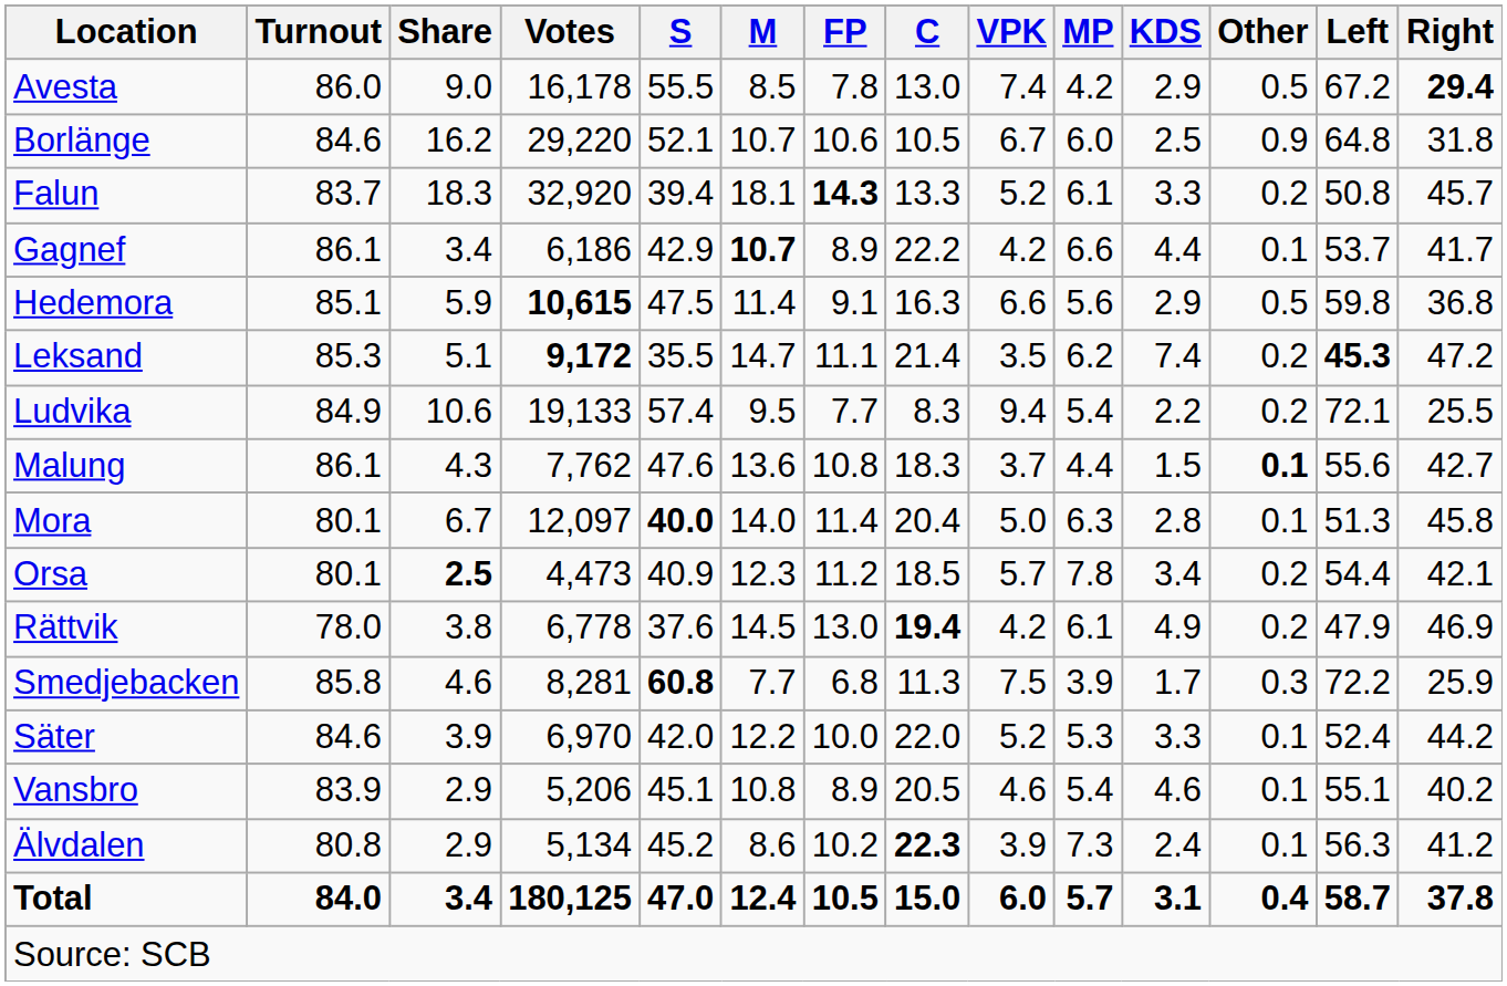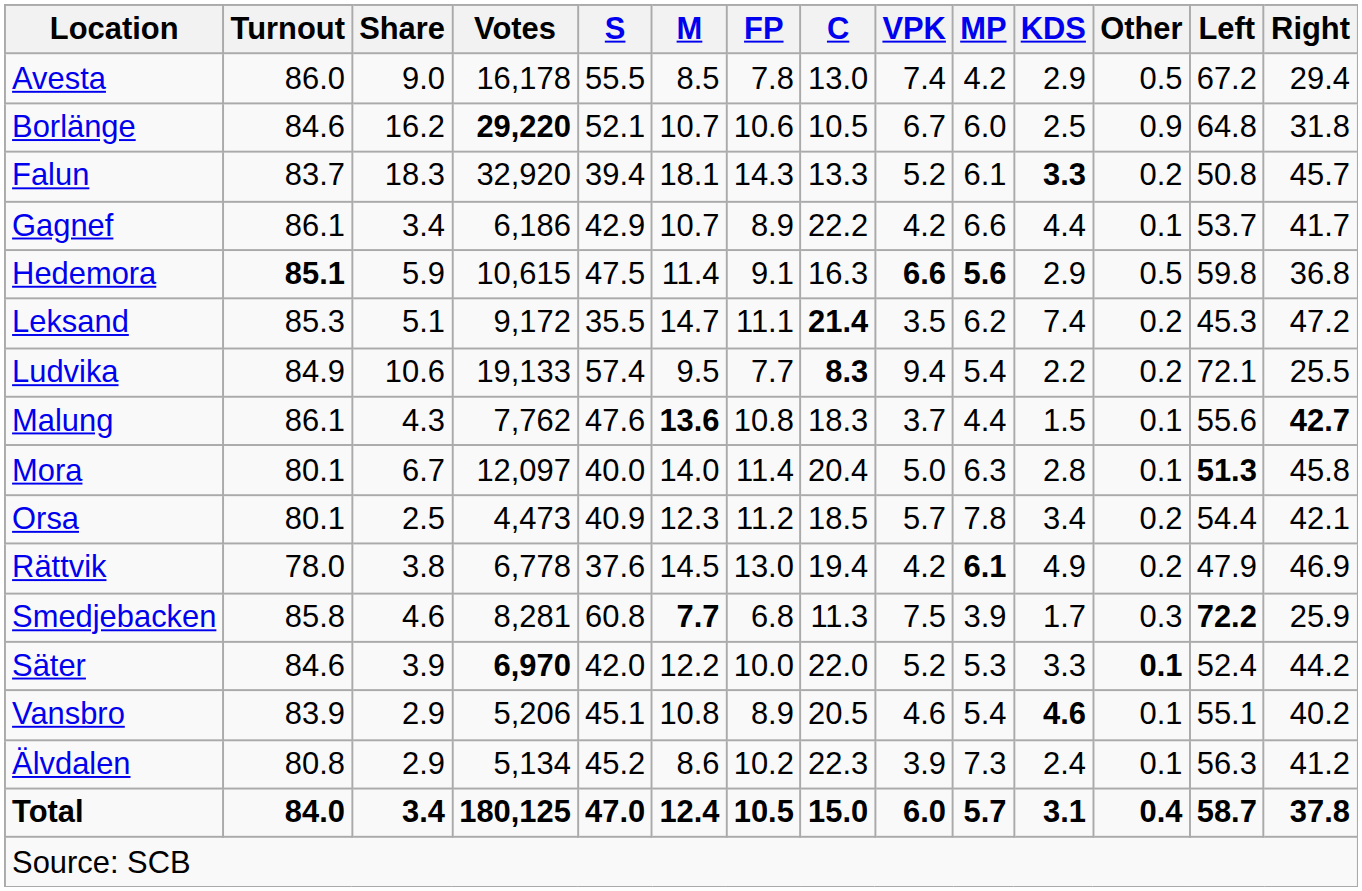Avesta | Right: bold -> normal
Borlänge | Votes: normal -> bold
Falun | FP: bold -> normal
Falun | KDS: normal -> bold
Gagnef | M: bold -> normal
Hedemora | Turnout: normal -> bold
Hedemora | Votes: bold -> normal
Hedemora | VPK: normal -> bold
Hedemora | MP: normal -> bold
Leksand | Votes: bold -> normal
Leksand | C: normal -> bold
Leksand | Left: bold -> normal
Ludvika | C: normal -> bold
Malung | M: normal -> bold
Malung | Other: bold -> normal
Malung | Right: normal -> bold
Mora | S: bold -> normal
Mora | Left: normal -> bold
Orsa | Share: bold -> normal
Rättvik | C: bold -> normal
Rättvik | MP: normal -> bold
Smedjebacken | S: bold -> normal
Smedjebacken | M: normal -> bold
Smedjebacken | Left: normal -> bold
Säter | Votes: normal -> bold
Säter | Other: normal -> bold
Vansbro | KDS: normal -> bold
Älvdalen | C: bold -> normal
